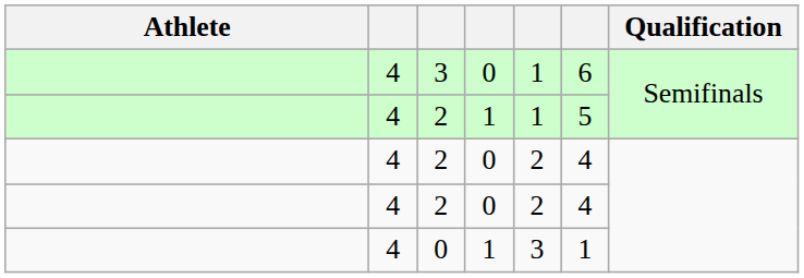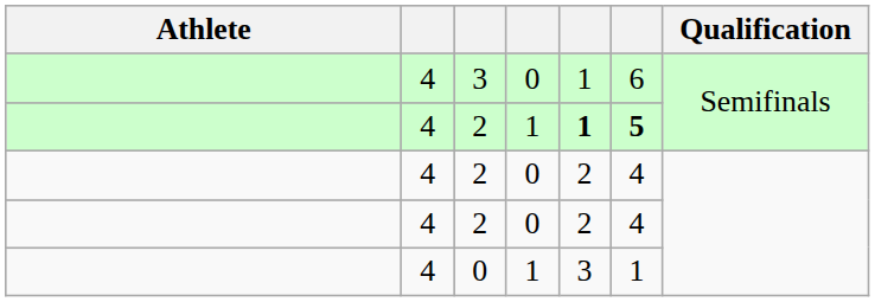2 / 1 | column 5: normal -> bold
2 / 1 | column 6: normal -> bold
